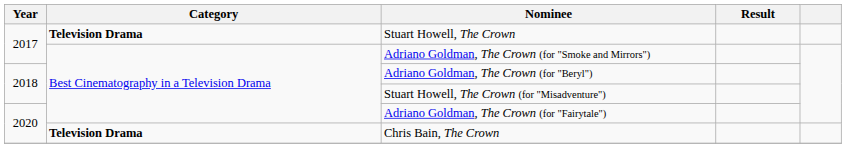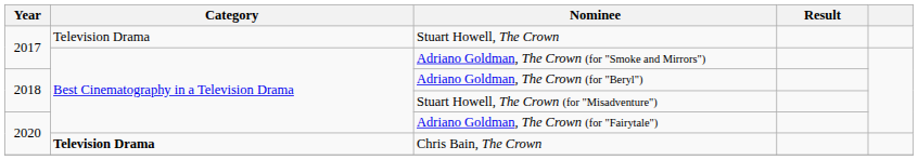Stuart Howell, The Crown | Category: bold -> normal
